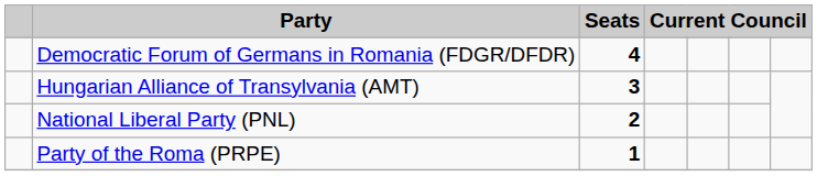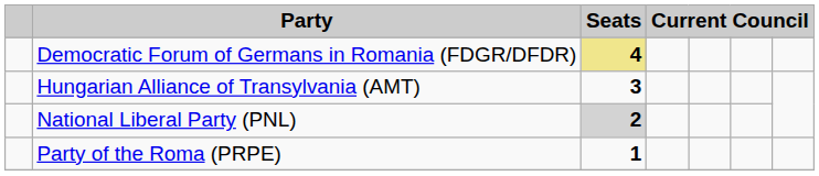Democratic Forum of Germans in Romania (FDGR/DFDR) | Seats: no background -> khaki background
National Liberal Party (PNL) | Seats: no background -> lightgrey background
